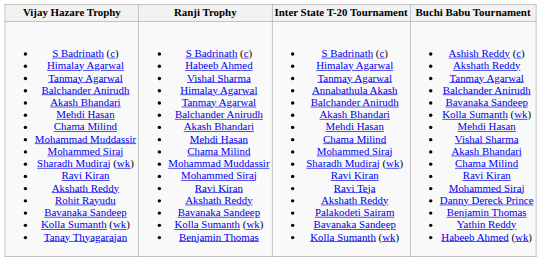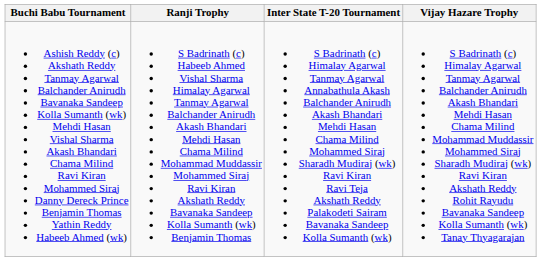columns swapped: Buchi Babu Tournament <-> Vijay Hazare Trophy
